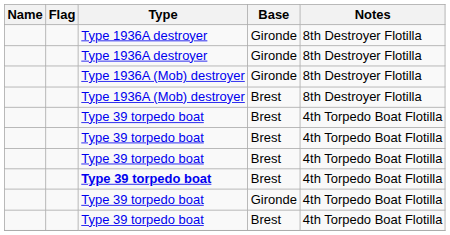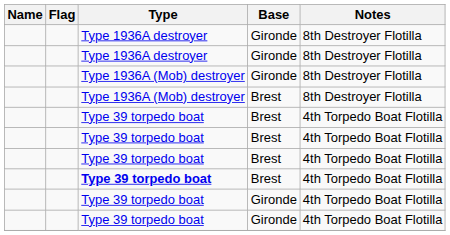row 11 | Base: Brest -> Gironde
